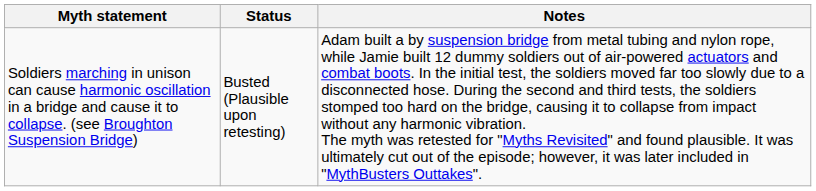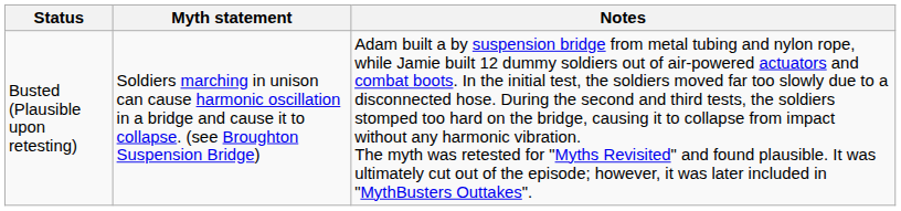columns swapped: Myth statement <-> Status
